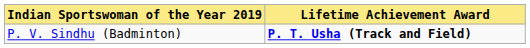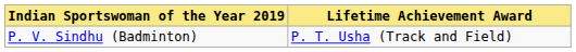P. V. Sindhu (Badminton) | Lifetime Achievement Award: bold -> normal
